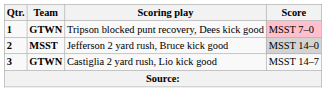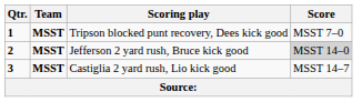Tripson blocked punt recovery, Dees kick good | Team: GTWN -> MSST
Tripson blocked punt recovery, Dees kick good | Score: pink background -> no background
Castiglia 2 yard rush, Lio kick good | Team: GTWN -> MSST
